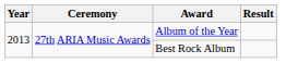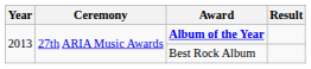Album of the Year | Award: normal -> bold
